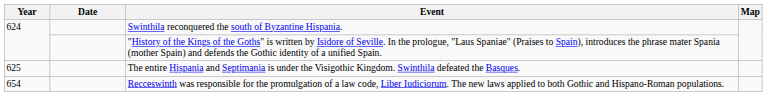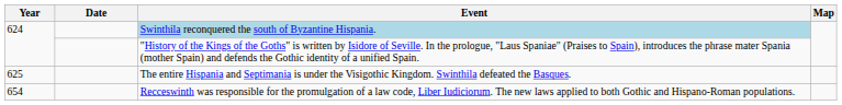Swinthila reconquered the south of Byzantine Hispania. | Event: no background -> lightblue background
